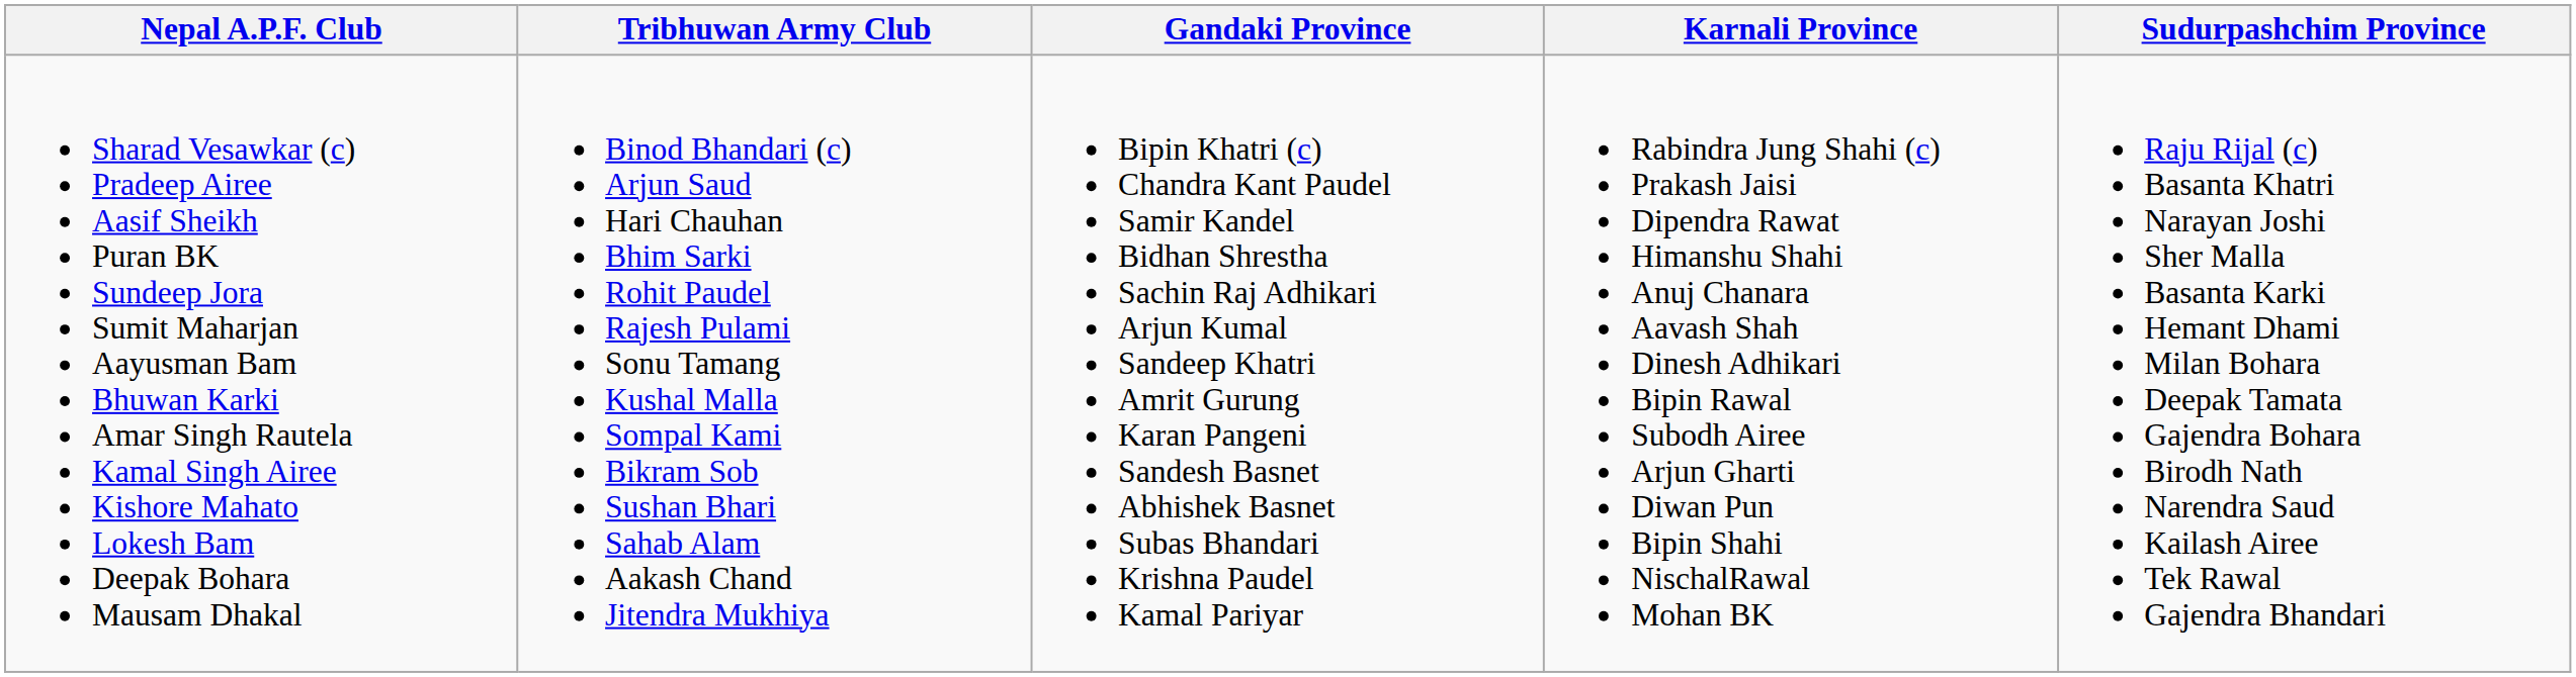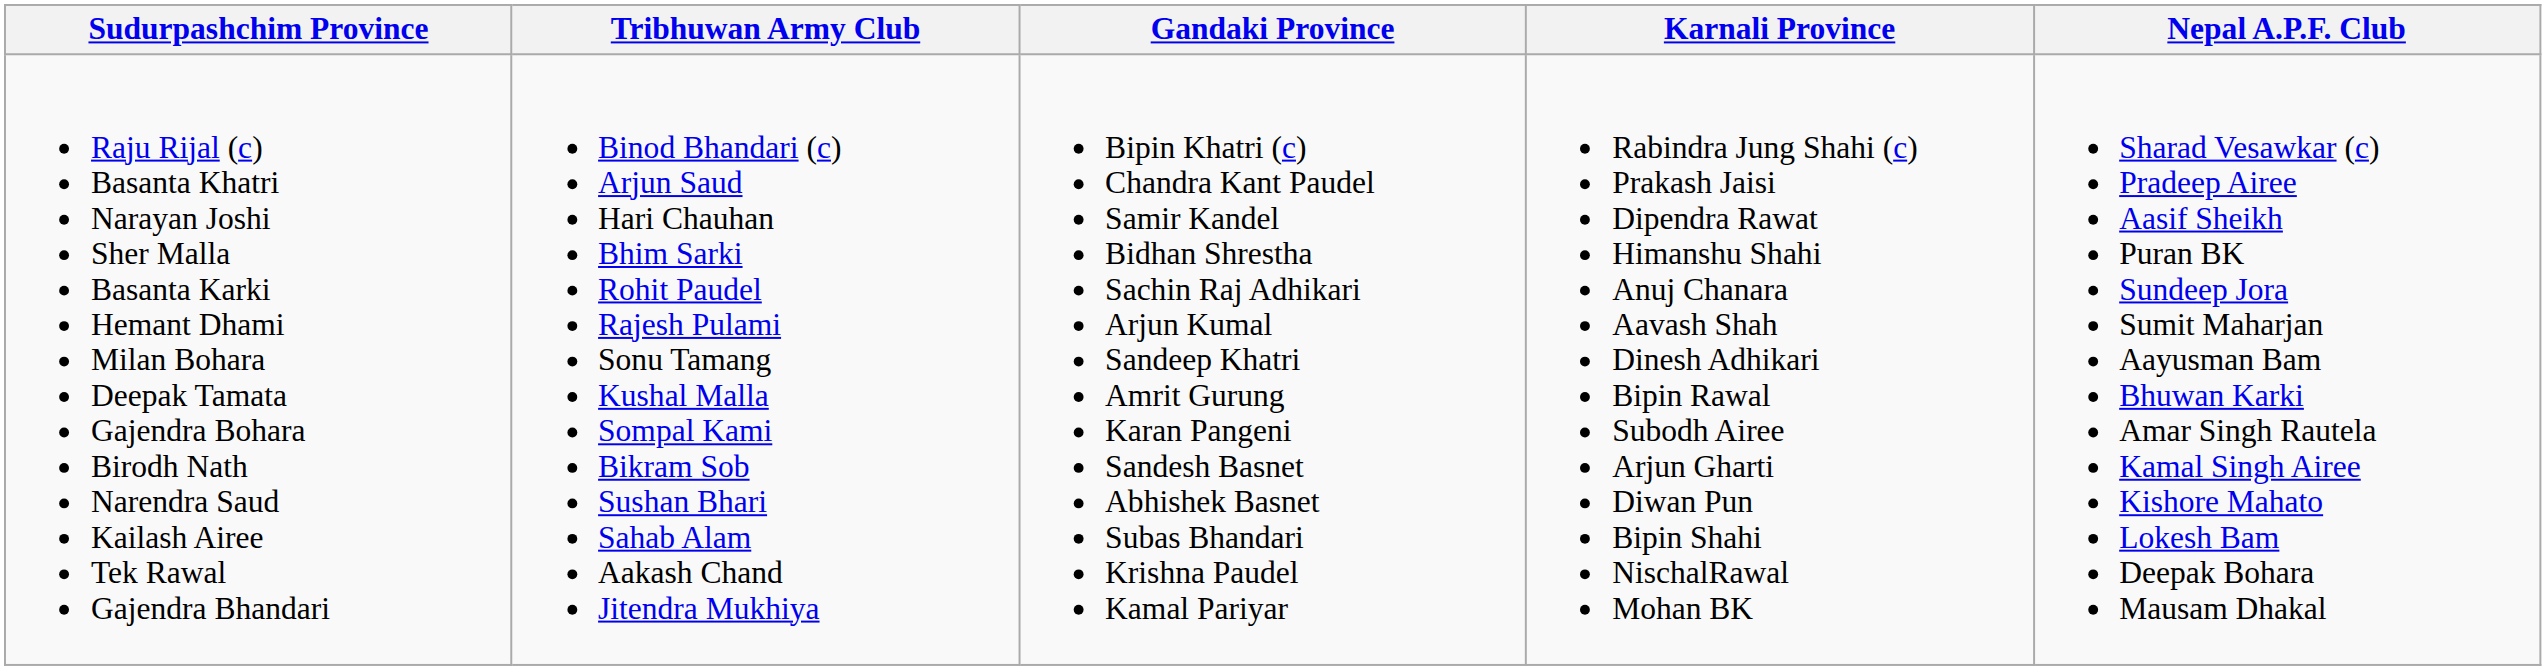columns swapped: Nepal A.P.F. Club <-> Sudurpashchim Province
